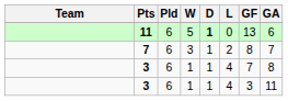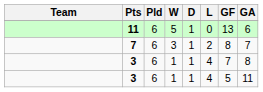row 2 | D: bold -> normal
row 5 | GF: 3 -> 5
